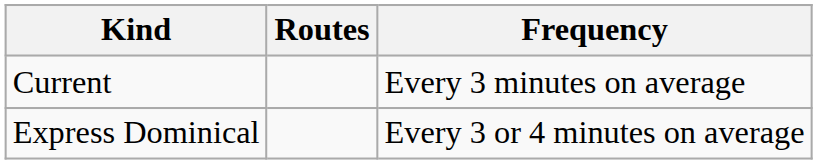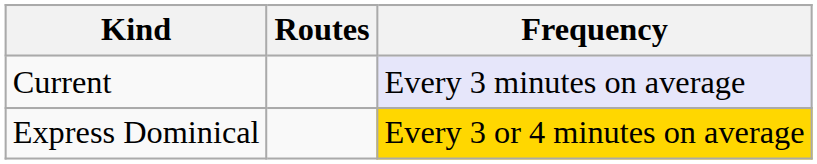row 2 | Frequency: no background -> lavender background
row 3 | Frequency: no background -> gold background
